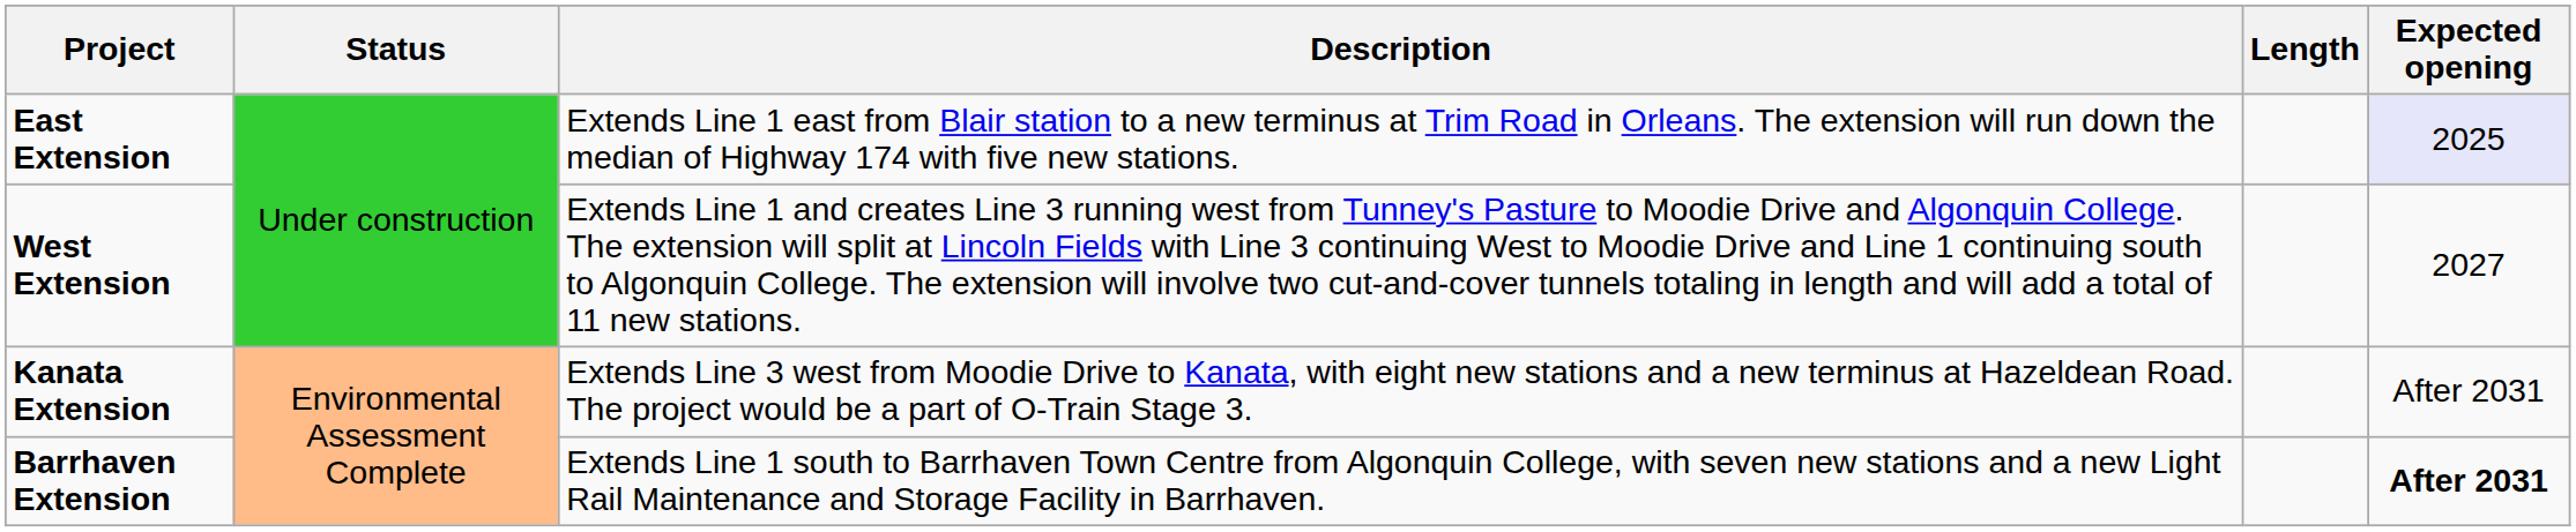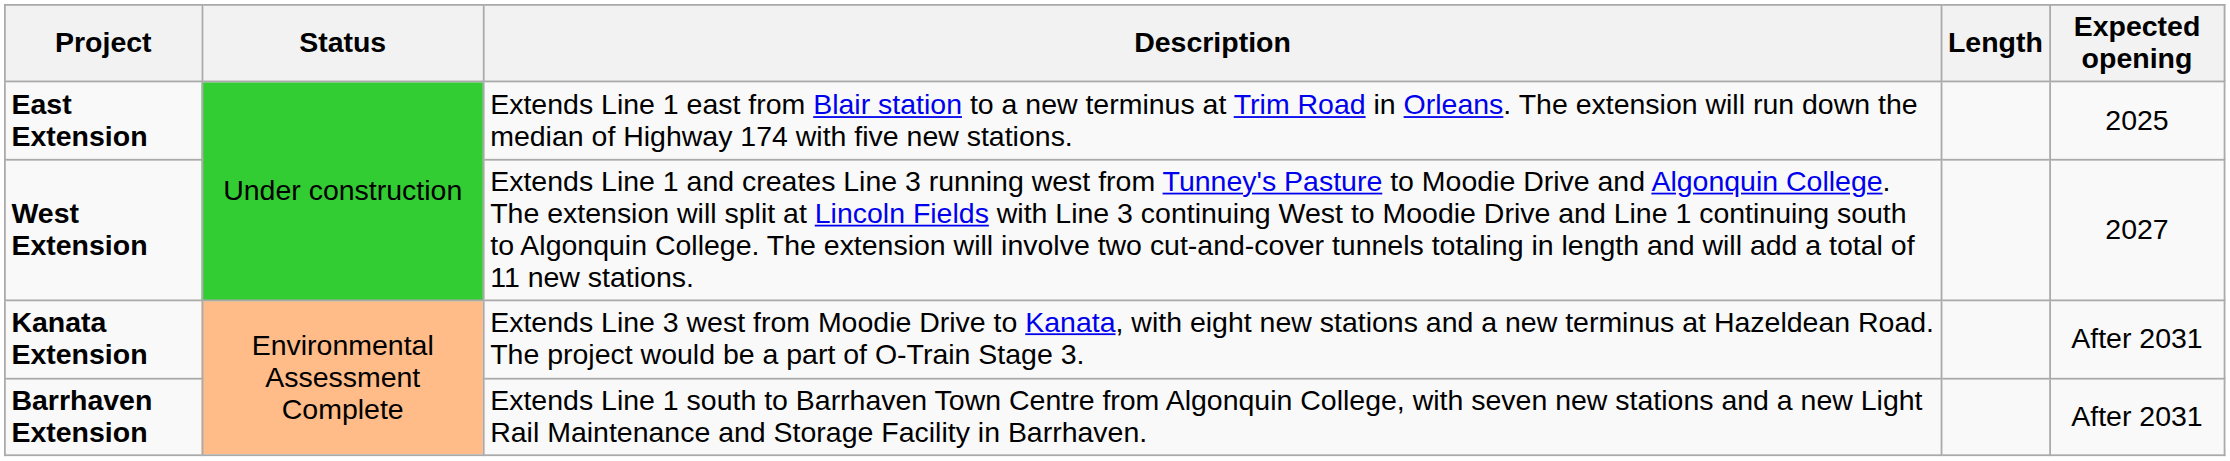East Extension | Expected opening: lavender background -> no background
Barrhaven Extension | Expected opening: bold -> normal
